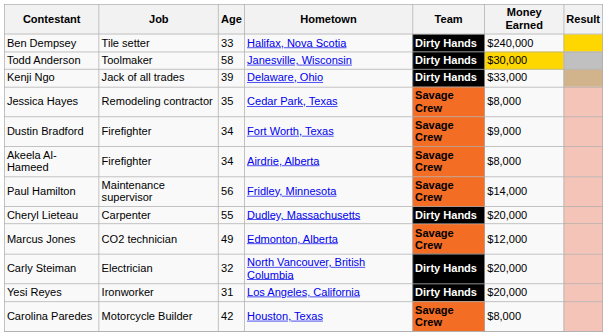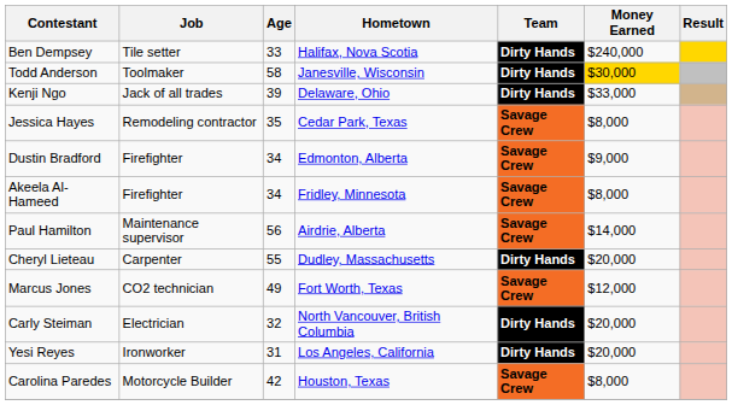Dustin Bradford | Hometown: Fort Worth, Texas -> Edmonton, Alberta
Akeela Al-Hameed | Hometown: Airdrie, Alberta -> Fridley, Minnesota
Paul Hamilton | Hometown: Fridley, Minnesota -> Airdrie, Alberta
Marcus Jones | Hometown: Edmonton, Alberta -> Fort Worth, Texas
